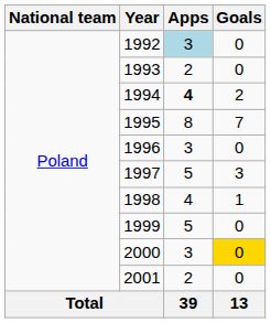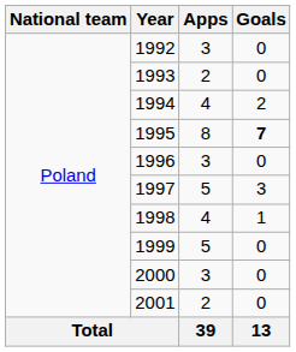1992 | Apps: lightblue background -> no background
1994 | Apps: bold -> normal
1995 | Goals: normal -> bold
2000 | Goals: gold background -> no background
